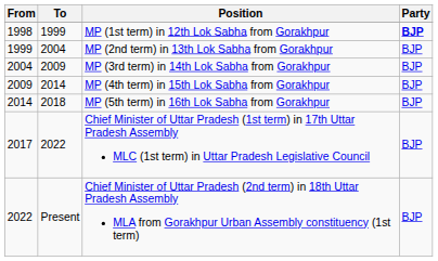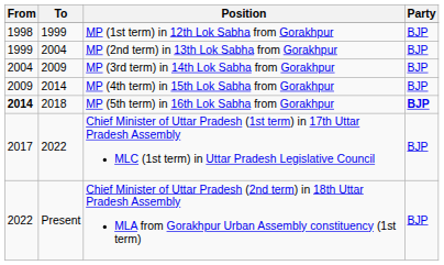MP (1st term) in 12th Lok Sabha from Gorakhpur | Party: bold -> normal
MP (5th term) in 16th Lok Sabha from Gorakhpur | From: normal -> bold
MP (5th term) in 16th Lok Sabha from Gorakhpur | Party: normal -> bold
